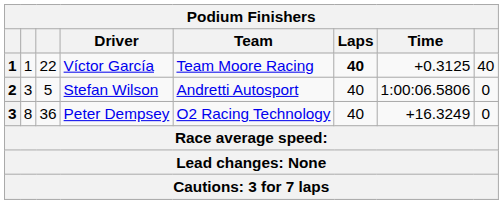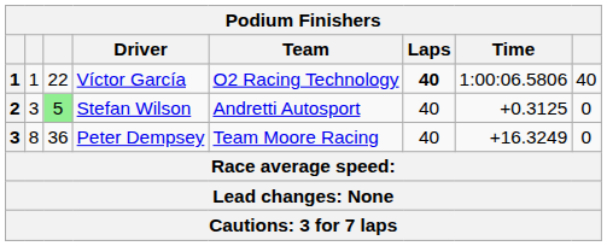Víctor García | Team: Team Moore Racing -> O2 Racing Technology
Víctor García | Time: +0.3125 -> 1:00:06.5806
Stefan Wilson | column 3: no background -> lightgreen background
Stefan Wilson | Time: 1:00:06.5806 -> +0.3125
Peter Dempsey | Team: O2 Racing Technology -> Team Moore Racing
